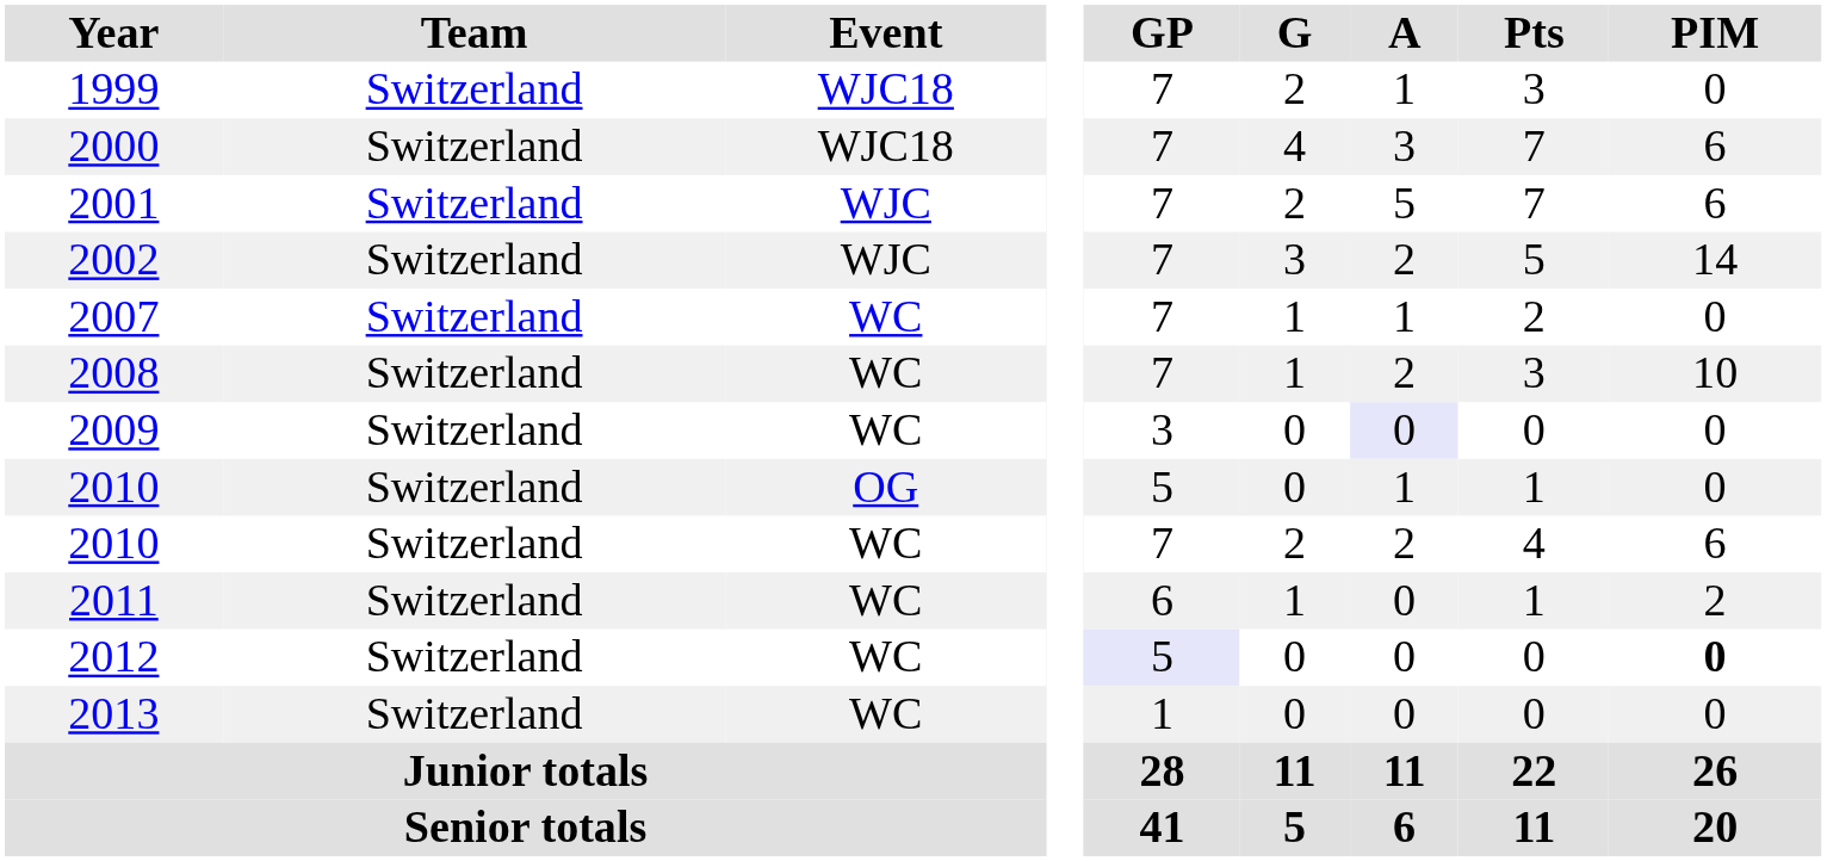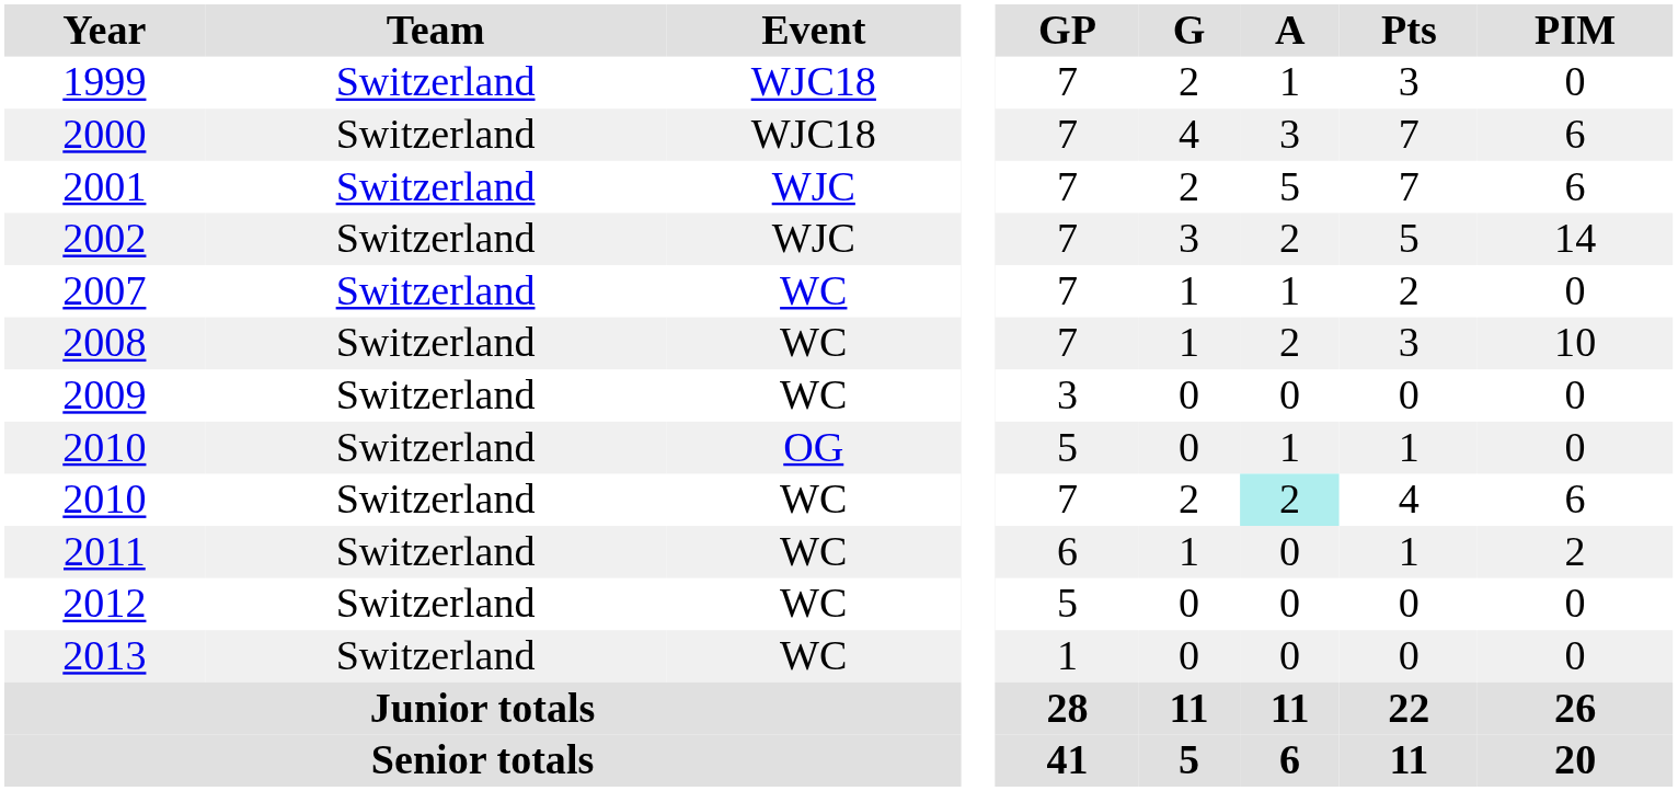2009 | A: lavender background -> no background
2010 / WC | A: no background -> paleturquoise background
2012 | GP: lavender background -> no background
2012 | PIM: bold -> normal
